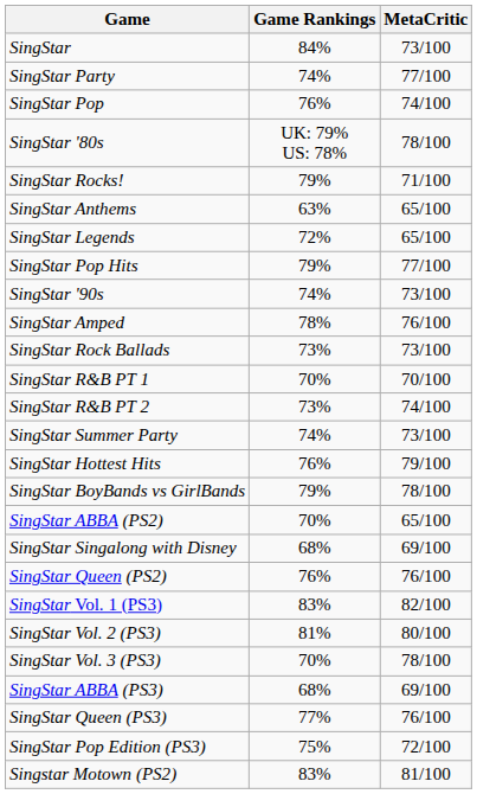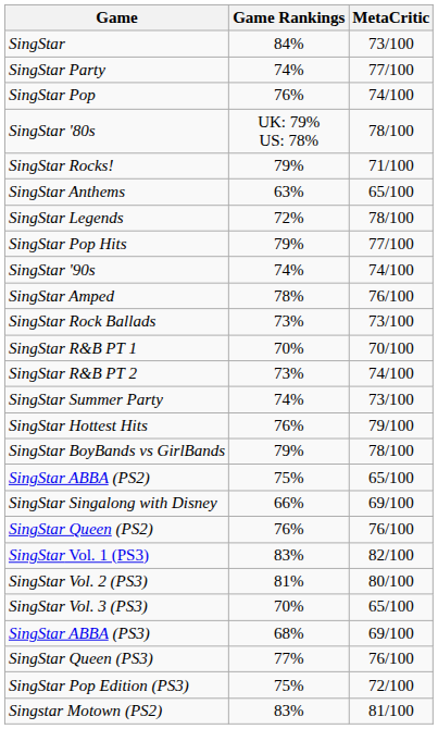SingStar Legends | MetaCritic: 65/100 -> 78/100
SingStar '90s | MetaCritic: 73/100 -> 74/100
SingStar ABBA (PS2) | Game Rankings: 70% -> 75%
SingStar Singalong with Disney | Game Rankings: 68% -> 66%
SingStar Vol. 3 (PS3) | MetaCritic: 78/100 -> 65/100
